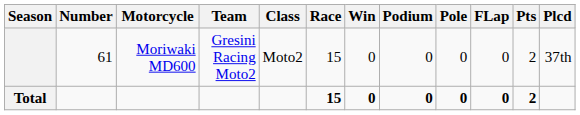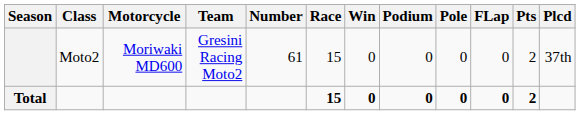columns swapped: Class <-> Number
